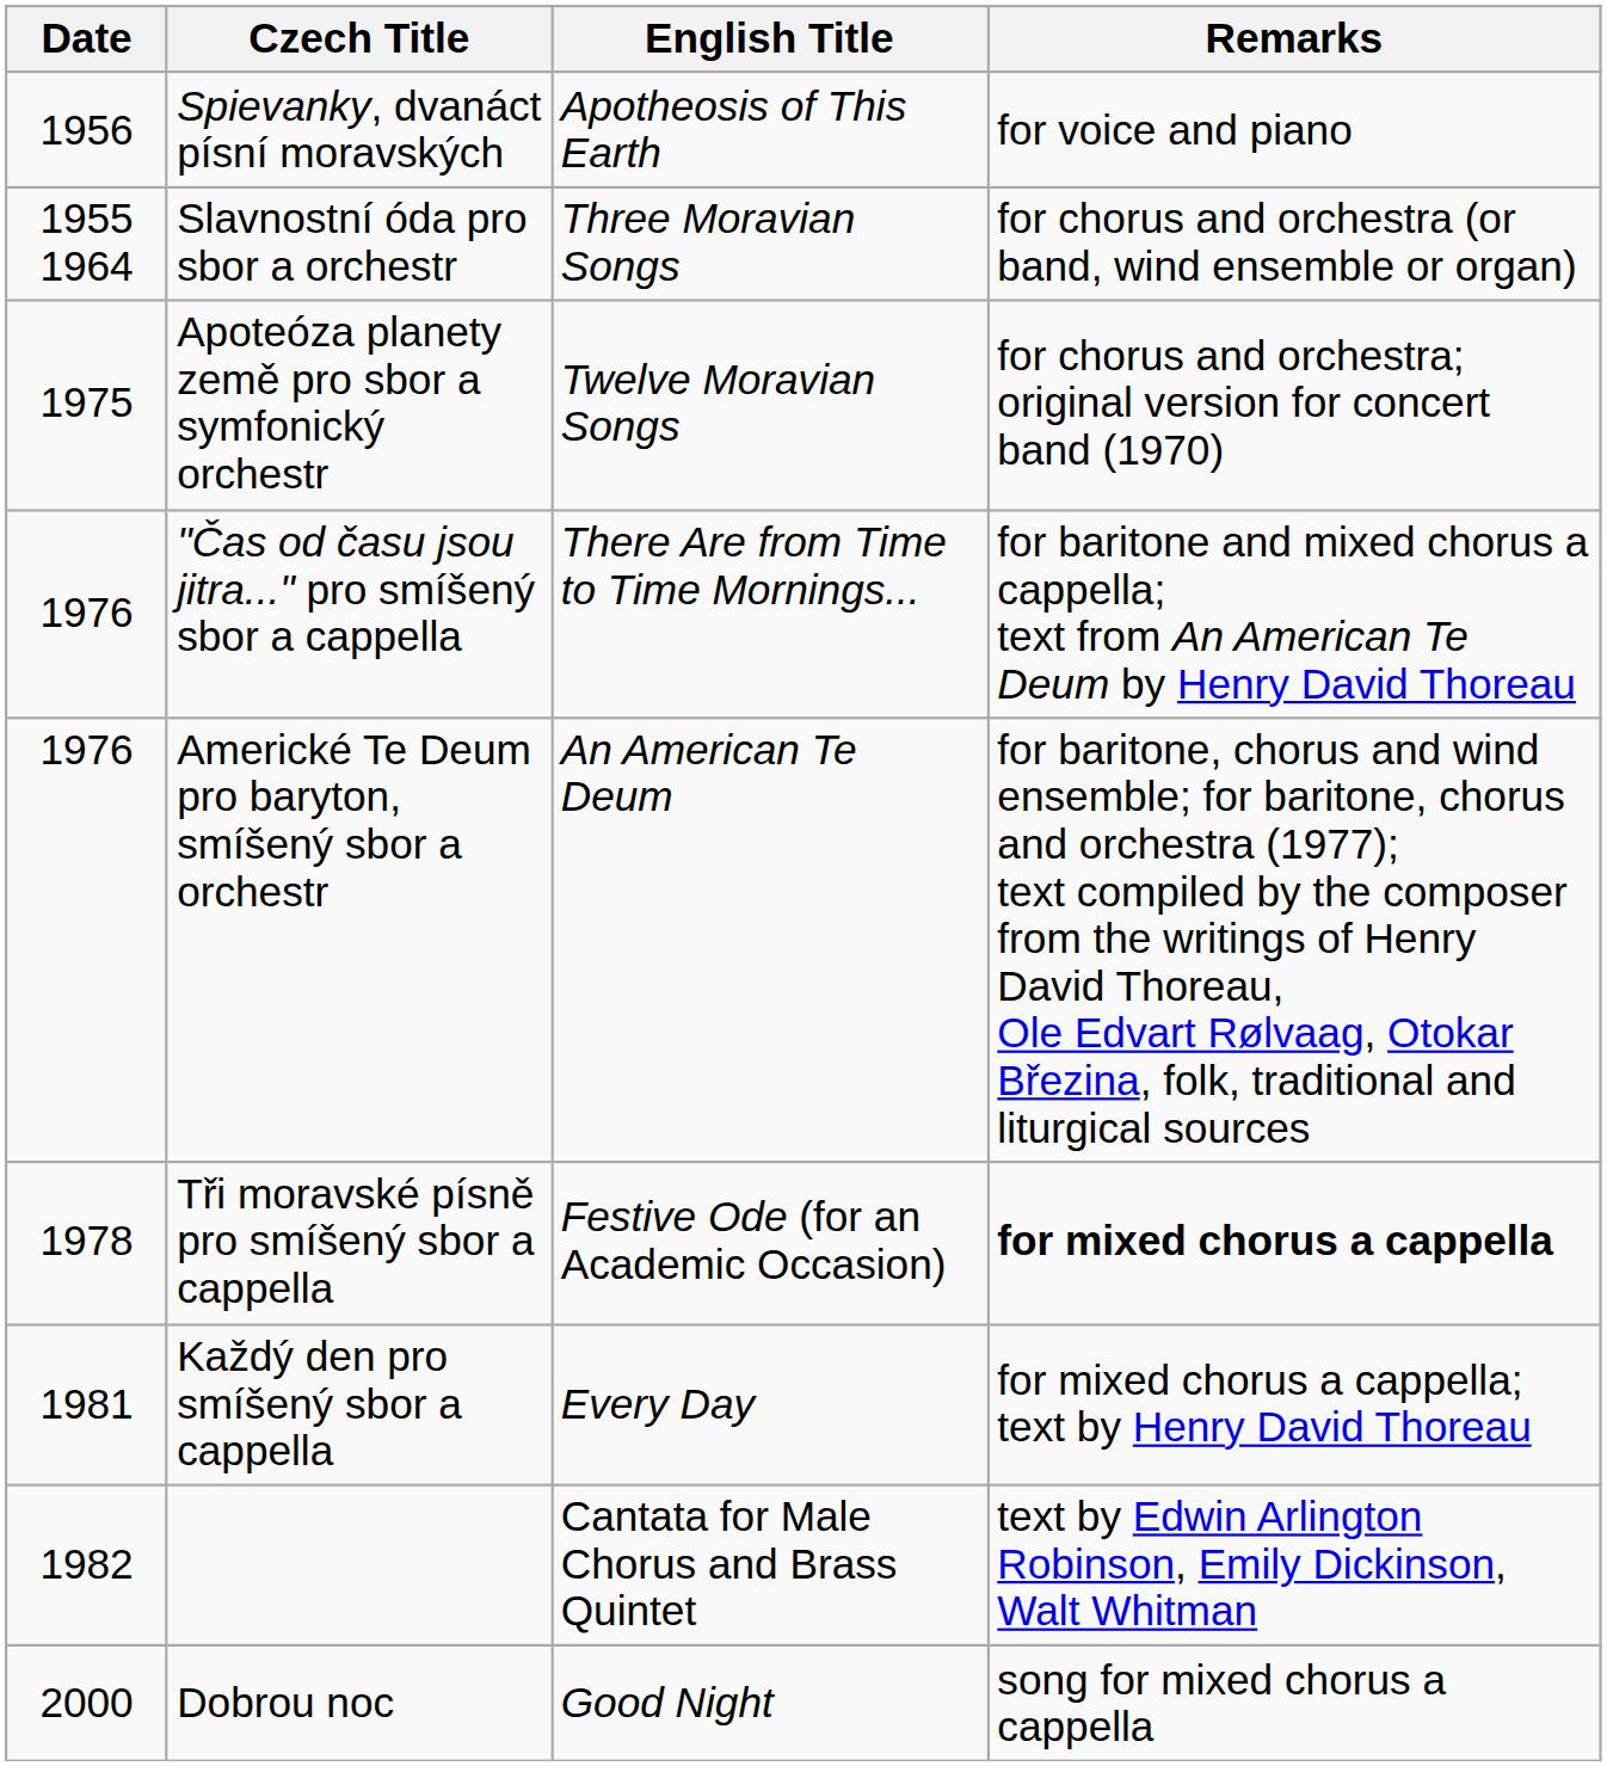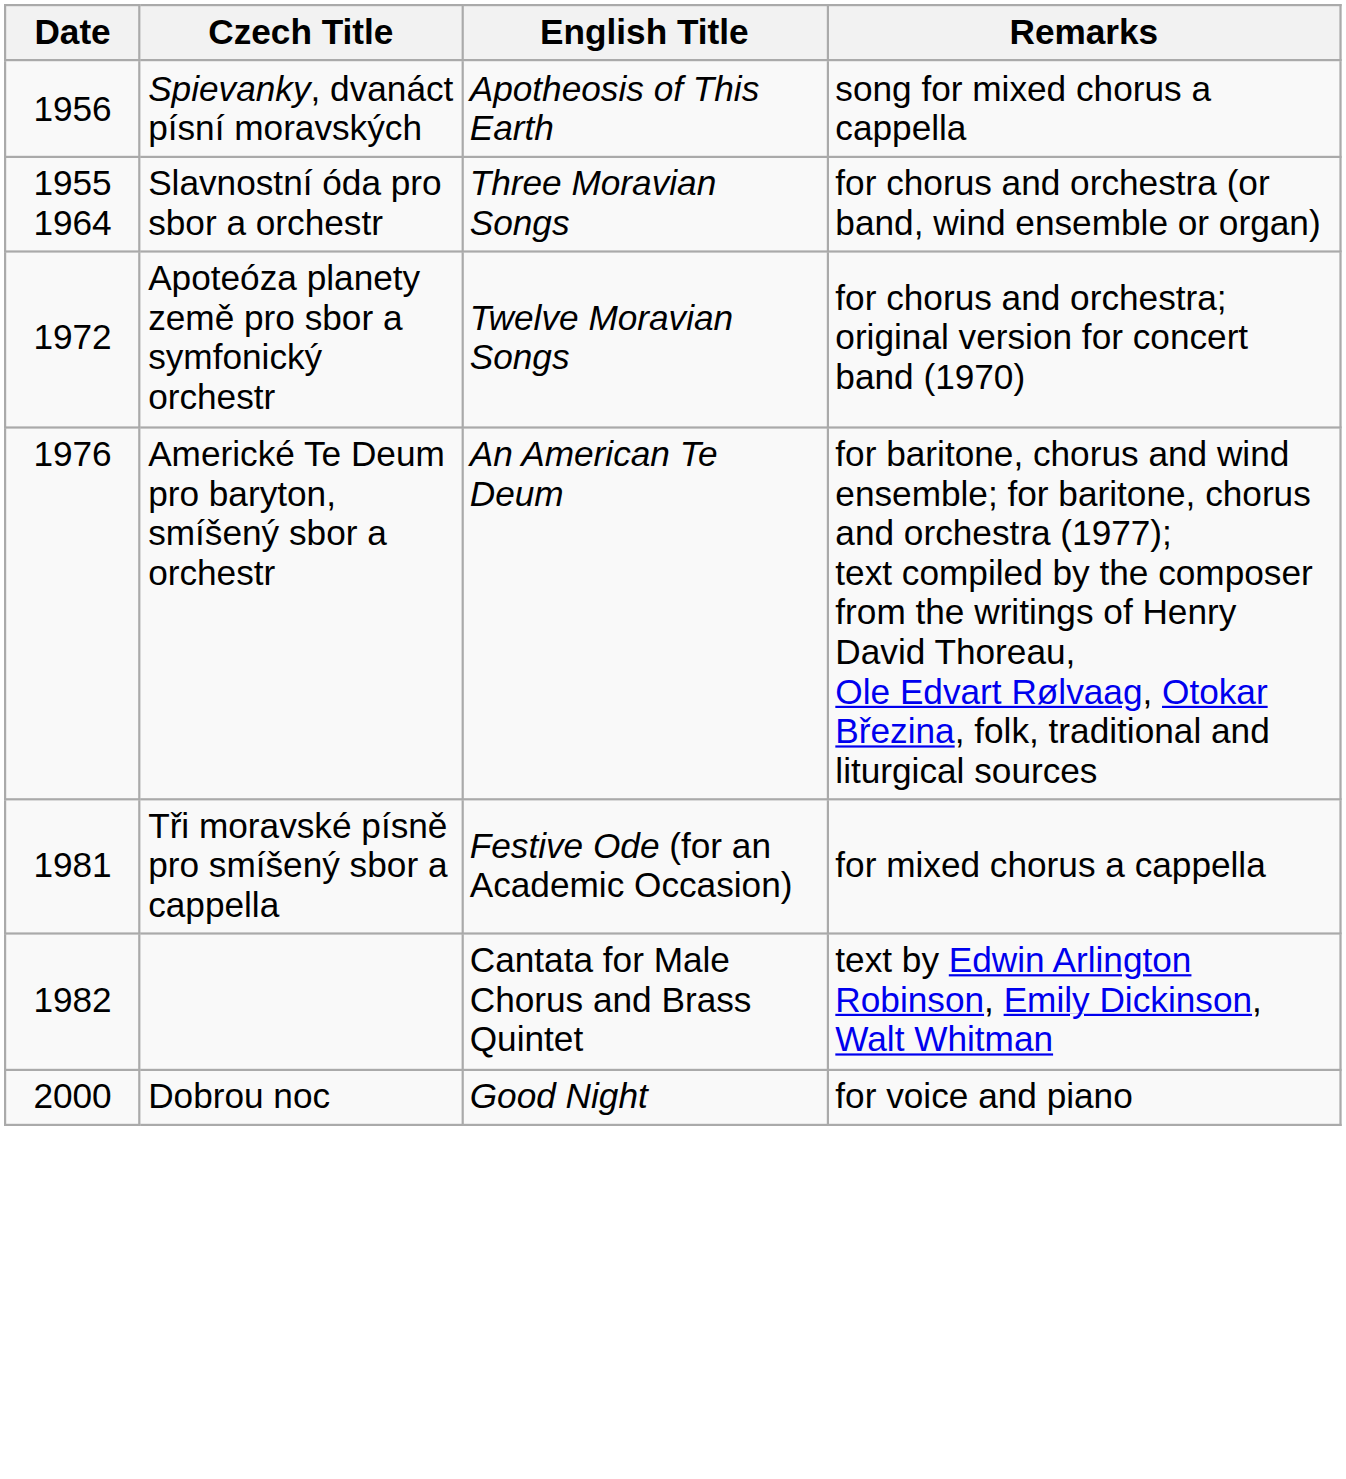Spievanky, dvanáct písní moravských | Remarks: for voice and piano -> song for mixed chorus a cappella
Apoteóza planety země pro sbor a symfonický orchestr | Date: 1975 -> 1972
- row: 1976 | "Čas od času jsou jitra..." pro smíšený sbor a cappella | There Are from Time to Time Mornings... | for baritone and mixed chorus a cappella; text from An American Te Deum by Henry David Thoreau
Tři moravské písně pro smíšený sbor a cappella | Date: 1978 -> 1981
Tři moravské písně pro smíšený sbor a cappella | Remarks: bold -> normal
- row: 1981 | Každý den pro smíšený sbor a cappella | Every Day | for mixed chorus a cappella; text by Henry David Thoreau
Dobrou noc | Remarks: song for mixed chorus a cappella -> for voice and piano
